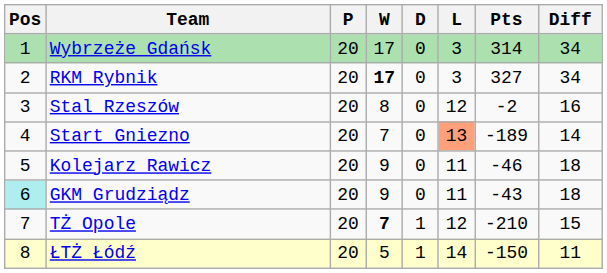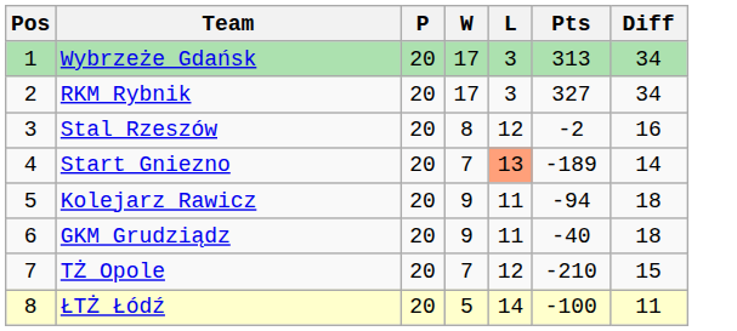- column: D | 0 | 0 | 0 | 0 | 0 | 0 | 1 | 1
Wybrzeże Gdańsk | Pts: 314 -> 313
RKM Rybnik | W: bold -> normal
Kolejarz Rawicz | Pts: -46 -> -94
GKM Grudziądz | Pos: paleturquoise background -> no background
GKM Grudziądz | Pts: -43 -> -40
TŻ Opole | W: bold -> normal
ŁTŻ Łódź | Pts: -150 -> -100
